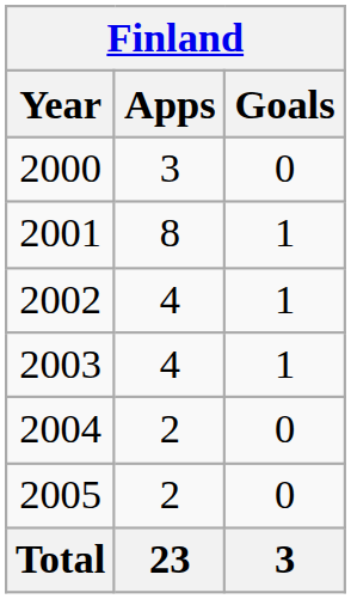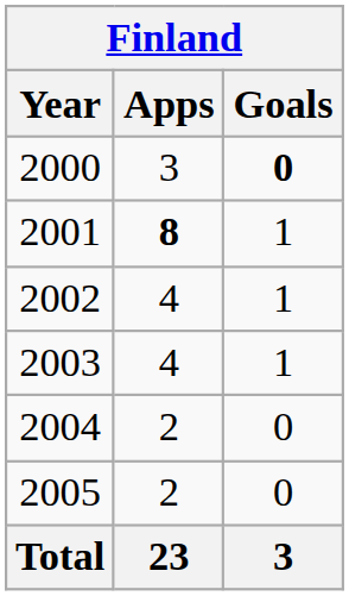2000 | Goals: normal -> bold
2001 | Apps: normal -> bold
